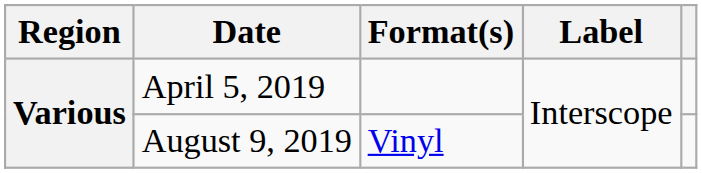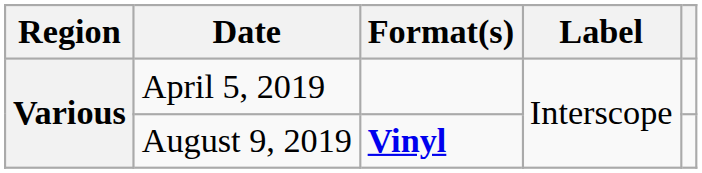August 9, 2019 | Format(s): normal -> bold
